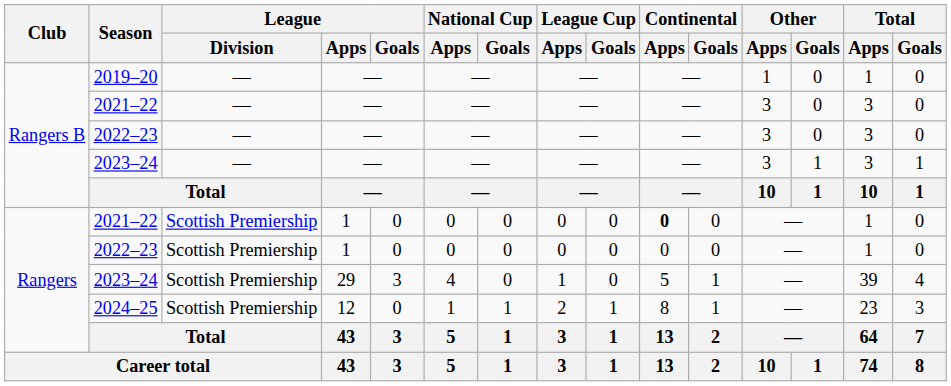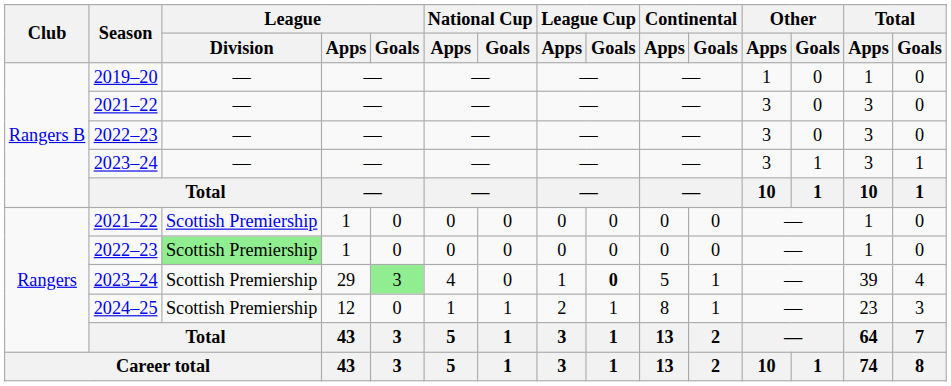2021–22 / 1 | Continental / Apps: bold -> normal
2022–23 / 1 | League / Division: no background -> lightgreen background
2023–24 / 29 | League / Goals: no background -> lightgreen background
2023–24 / 29 | League Cup / Goals: normal -> bold
